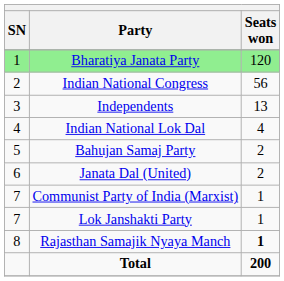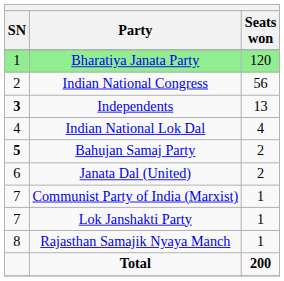Independents | SN: normal -> bold
Bahujan Samaj Party | SN: normal -> bold
Rajasthan Samajik Nyaya Manch | Seats won: bold -> normal
